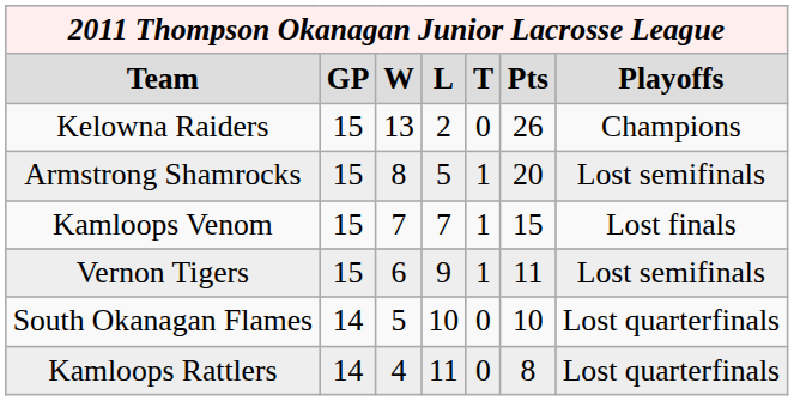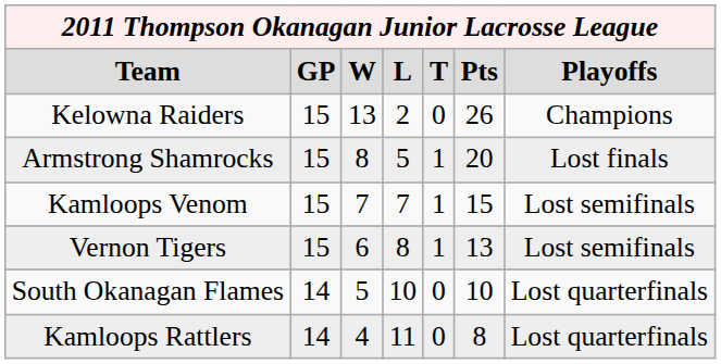Armstrong Shamrocks | column 7: Lost semifinals -> Lost finals
Kamloops Venom | column 7: Lost finals -> Lost semifinals
Vernon Tigers | column 4: 9 -> 8
Vernon Tigers | column 6: 11 -> 13
